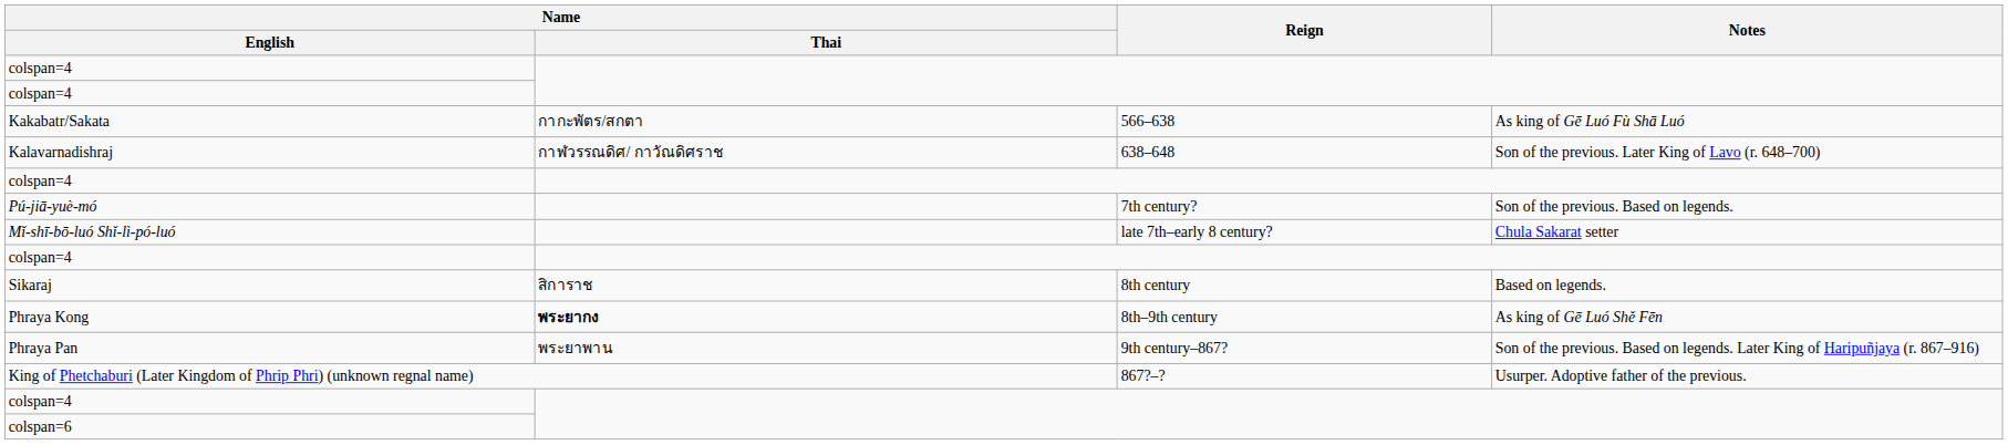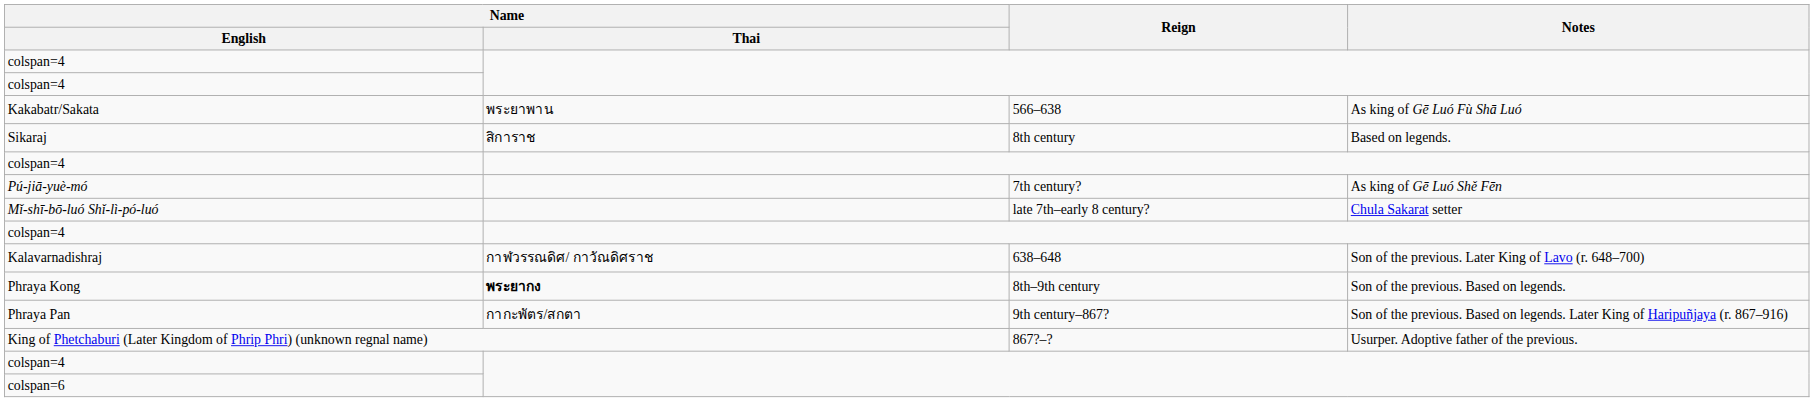Kakabatr/Sakata | Name / Thai: กากะพัตร/สกตา -> พระยาพาน
rows swapped: Kalavarnadishraj <-> Sikaraj
Pú-jiā-yuè-mó | Notes: Son of the previous. Based on legends. -> As king of Gē Luó Shě Fēn
Phraya Kong | Notes: As king of Gē Luó Shě Fēn -> Son of the previous. Based on legends.
Phraya Pan | Name / Thai: พระยาพาน -> กากะพัตร/สกตา
